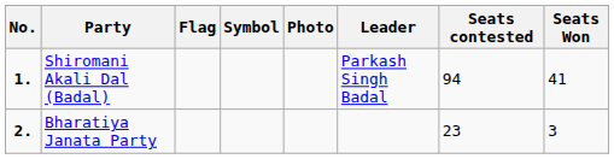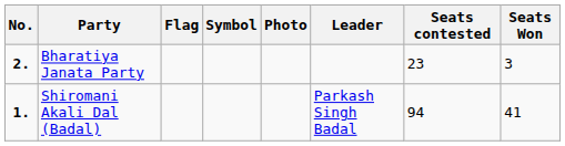rows swapped: Shiromani Akali Dal (Badal) <-> Bharatiya Janata Party
